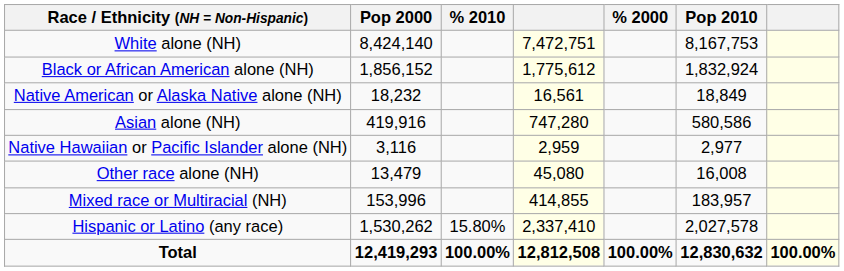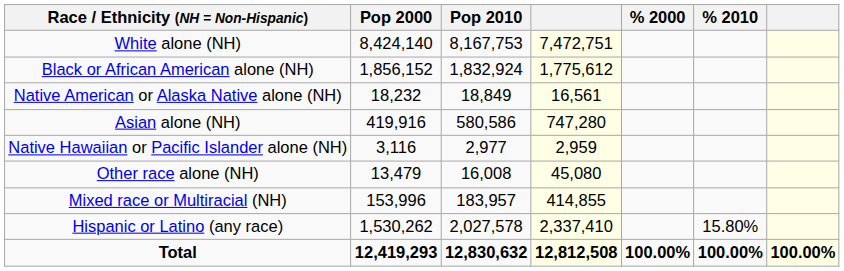columns swapped: Pop 2010 <-> % 2010
